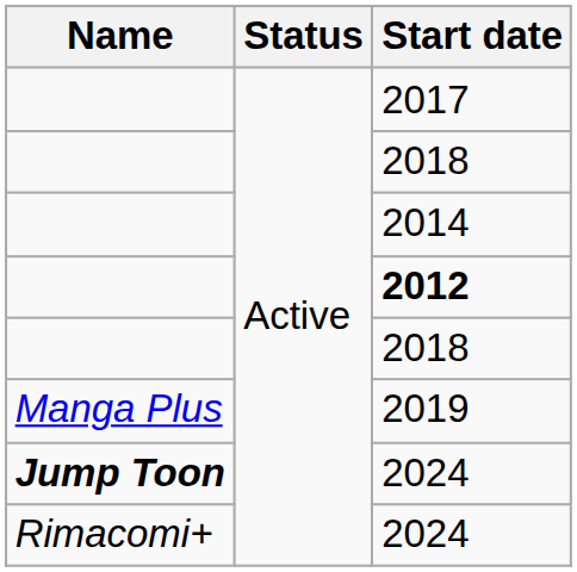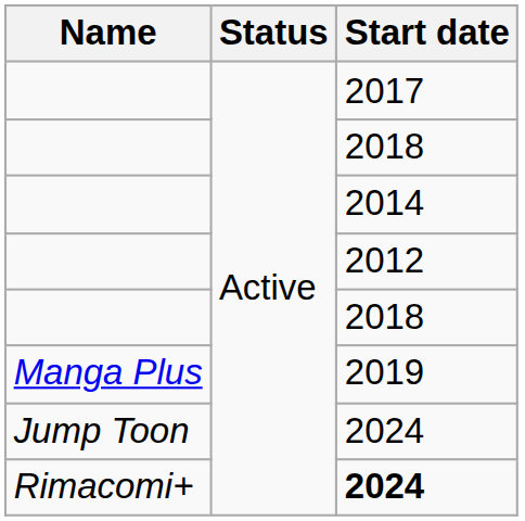2012 | Start date: bold -> normal
Jump Toon / 2024 | Name: bold -> normal
Rimacomi+ / 2024 | Start date: normal -> bold
